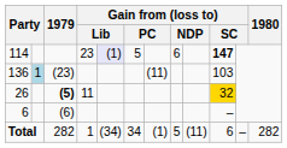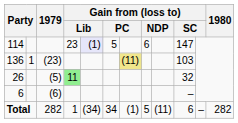114 | column 10: bold -> normal
136 | column 2: lightblue background -> no background
136 | column 7: no background -> khaki background
26 | 1979: bold -> normal
26 | column 4: no background -> lightgreen background
26 | column 10: gold background -> no background
